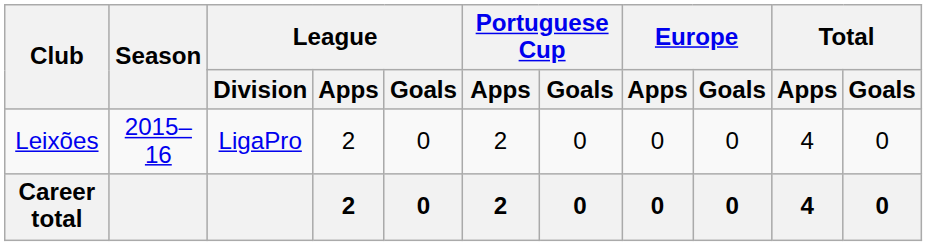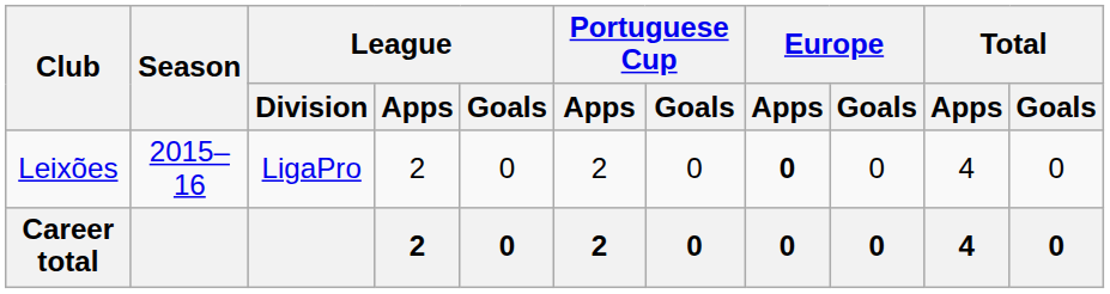Leixões | Europe / Apps: normal -> bold
